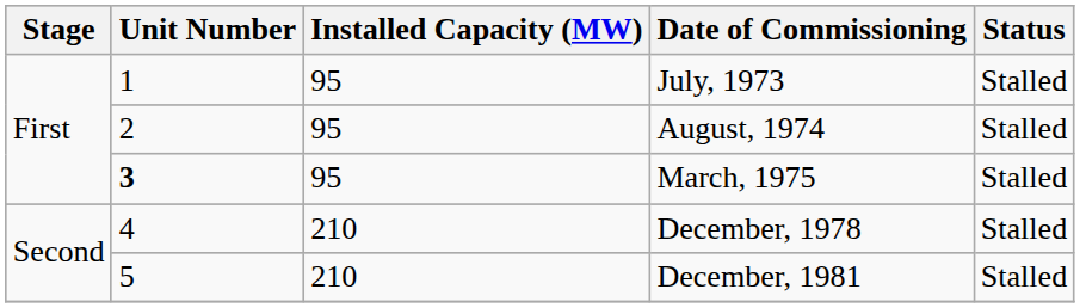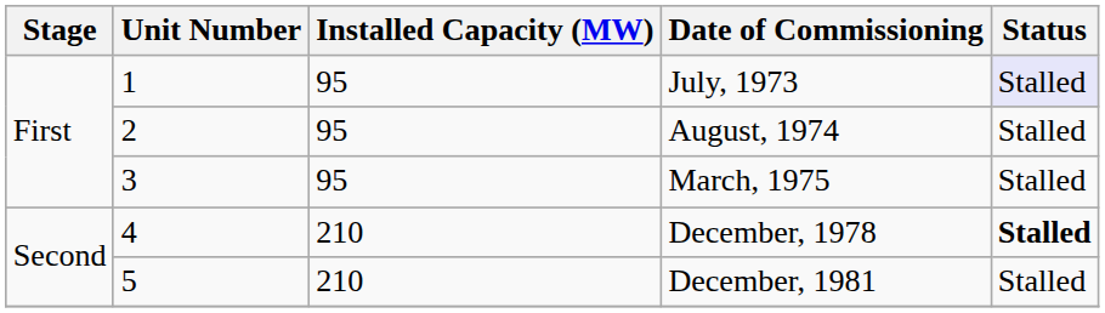July, 1973 | Status: no background -> lavender background
March, 1975 | Unit Number: bold -> normal
December, 1978 | Status: normal -> bold
